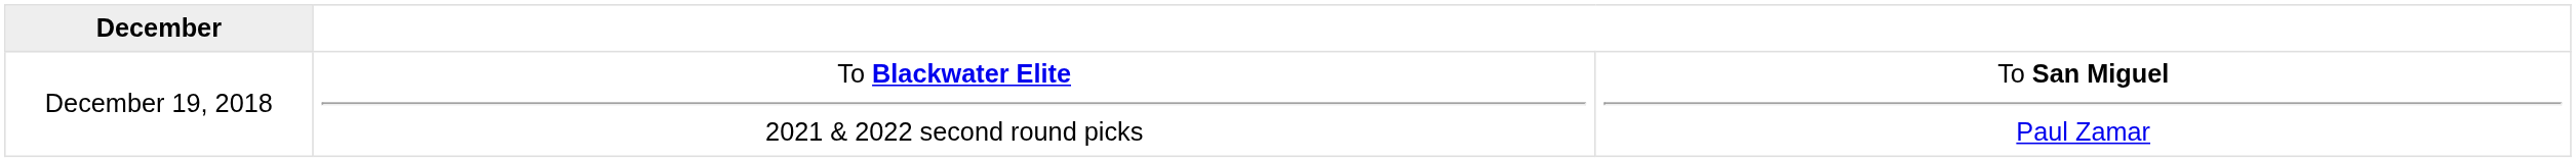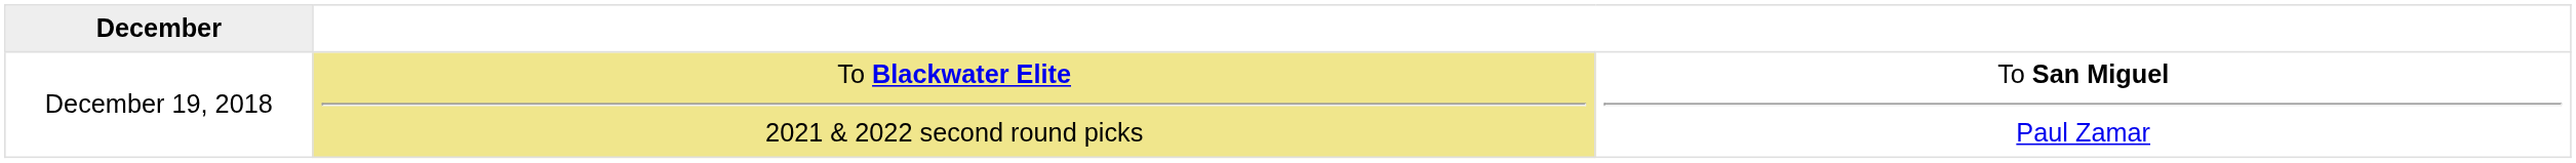December 19, 2018 | column 2: no background -> khaki background
